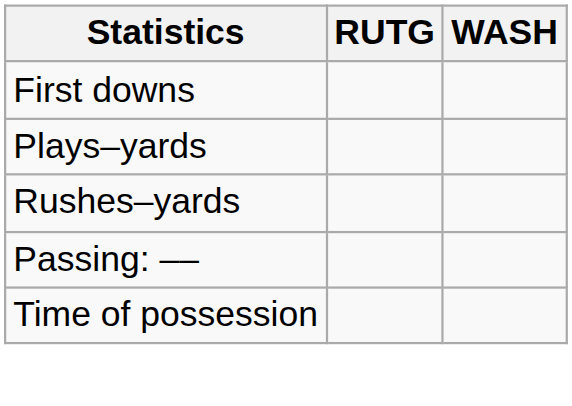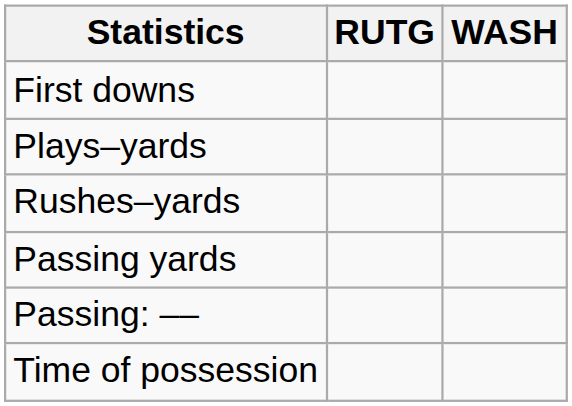+ row: Passing yards
